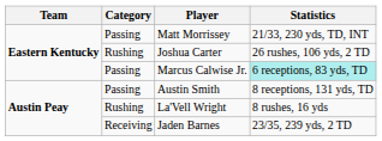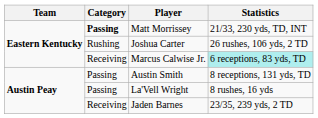Matt Morrissey | Category: normal -> bold
Marcus Calwise Jr. | Category: Passing -> Receiving
La'Vell Wright | Category: Rushing -> Passing
